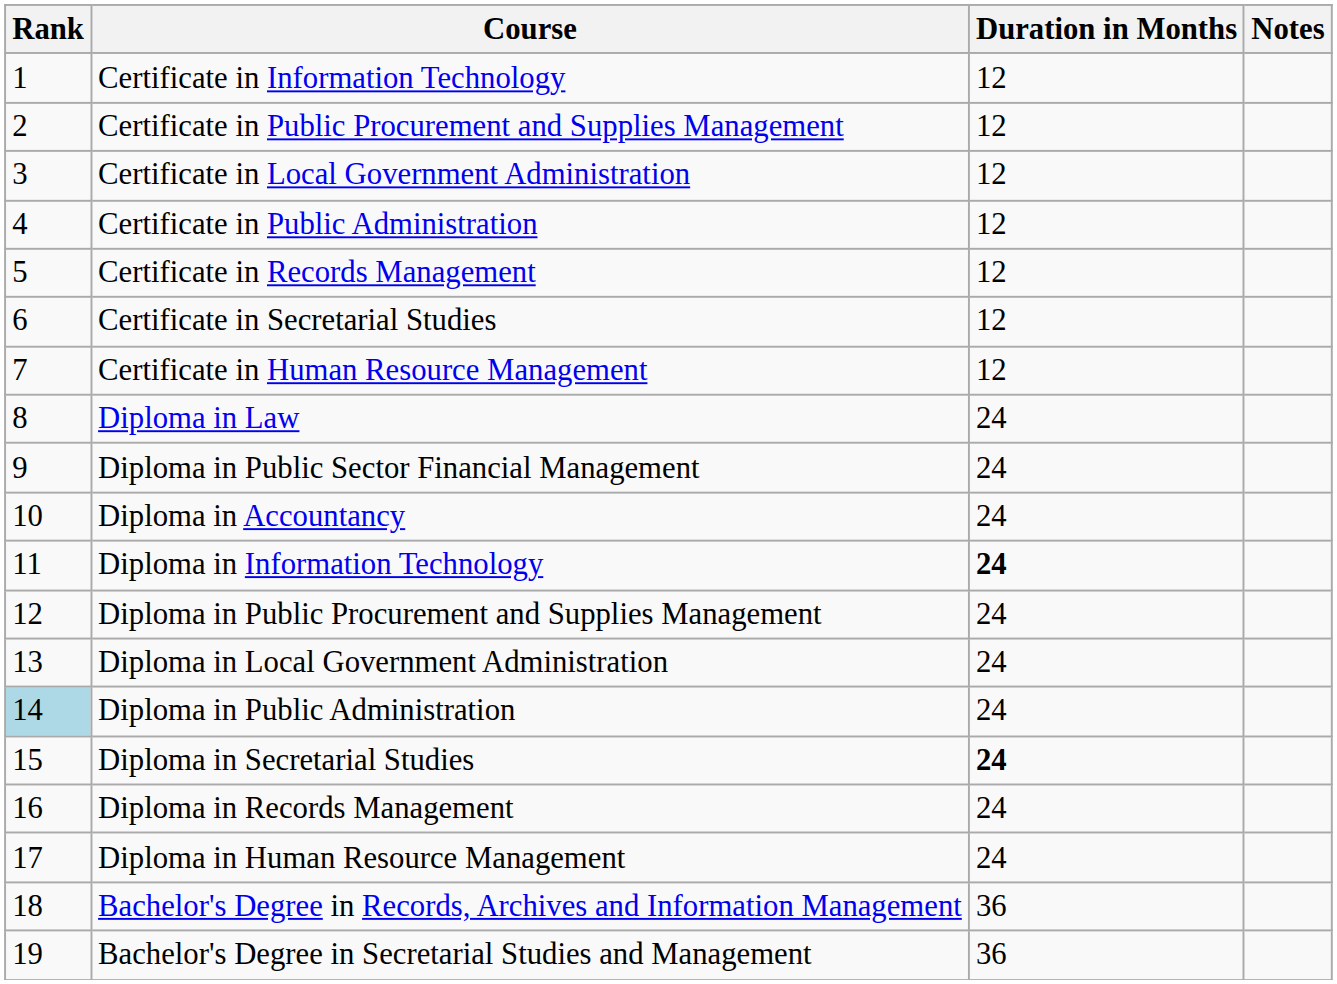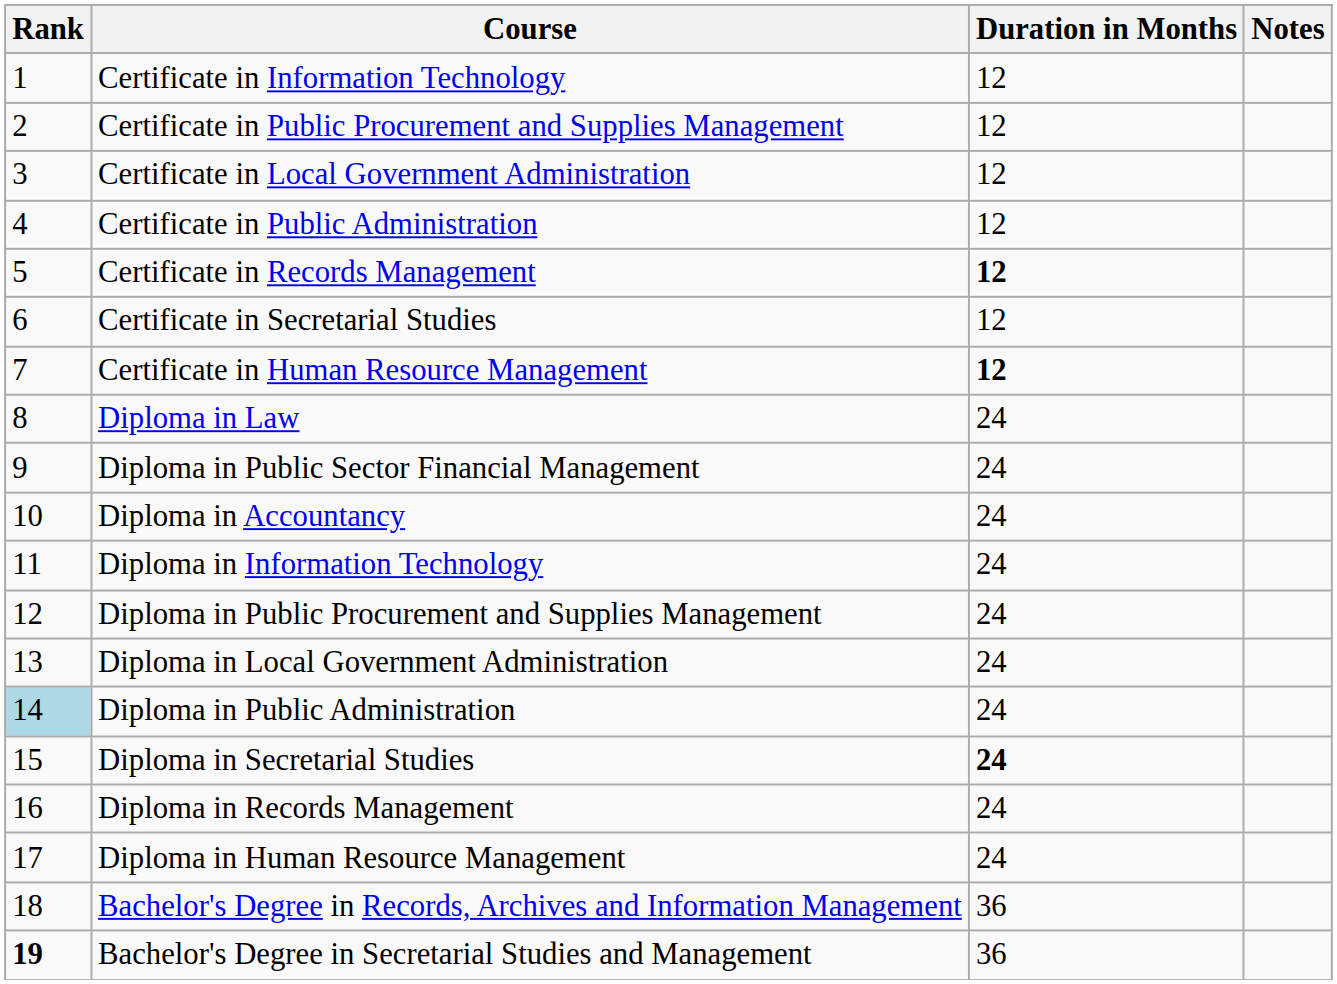Certificate in Records Management | Duration in Months: normal -> bold
Certificate in Human Resource Management | Duration in Months: normal -> bold
Diploma in Information Technology | Duration in Months: bold -> normal
Bachelor's Degree in Secretarial Studies and Management | Rank: normal -> bold
